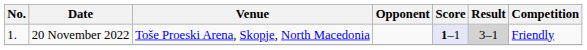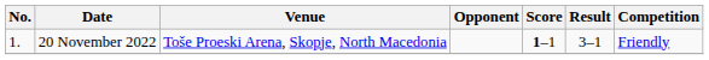20 November 2022 | Score: lavender background -> no background
20 November 2022 | Result: lightgrey background -> no background
